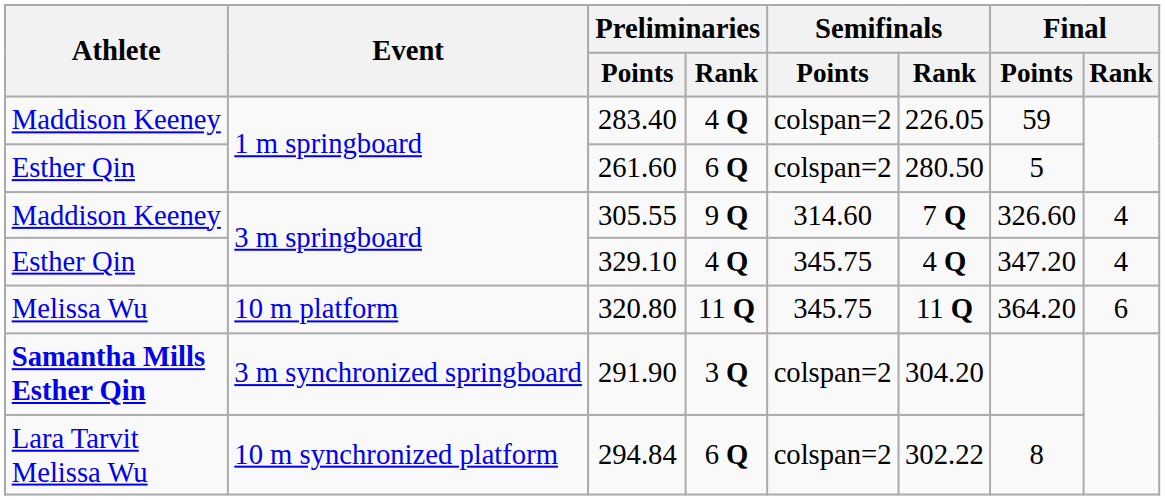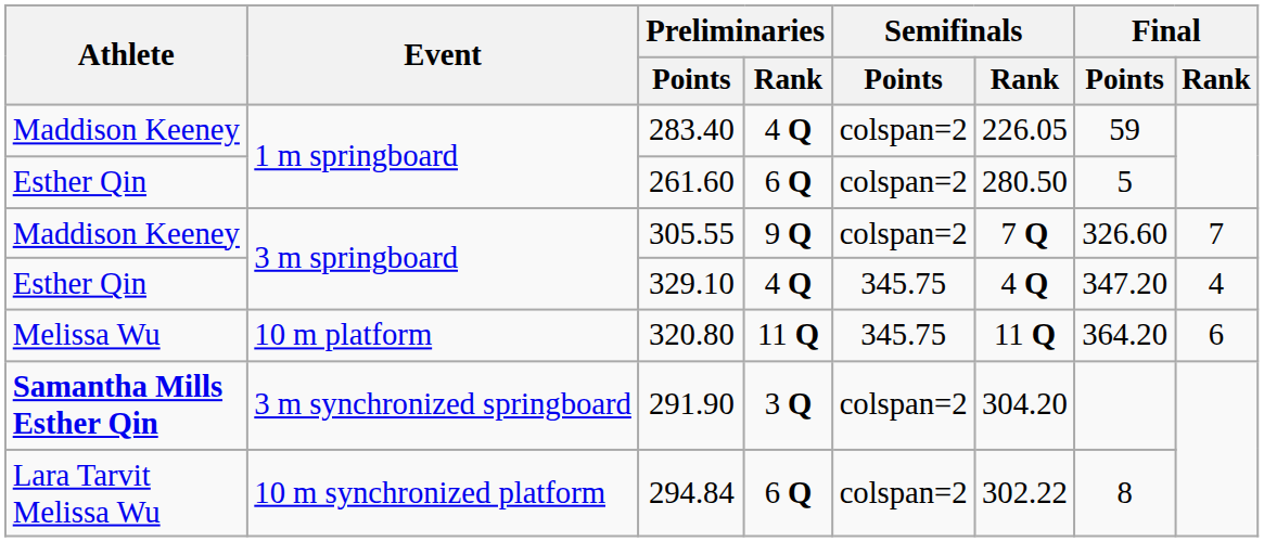305.55 | Semifinals / Points: 314.60 -> colspan=2
305.55 | Final / Rank: 4 -> 7
